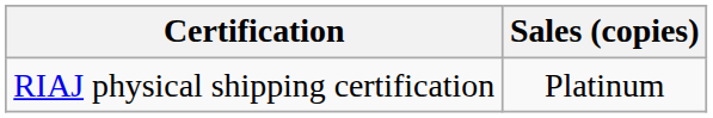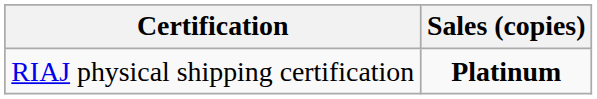RIAJ physical shipping certification | Sales (copies): normal -> bold
